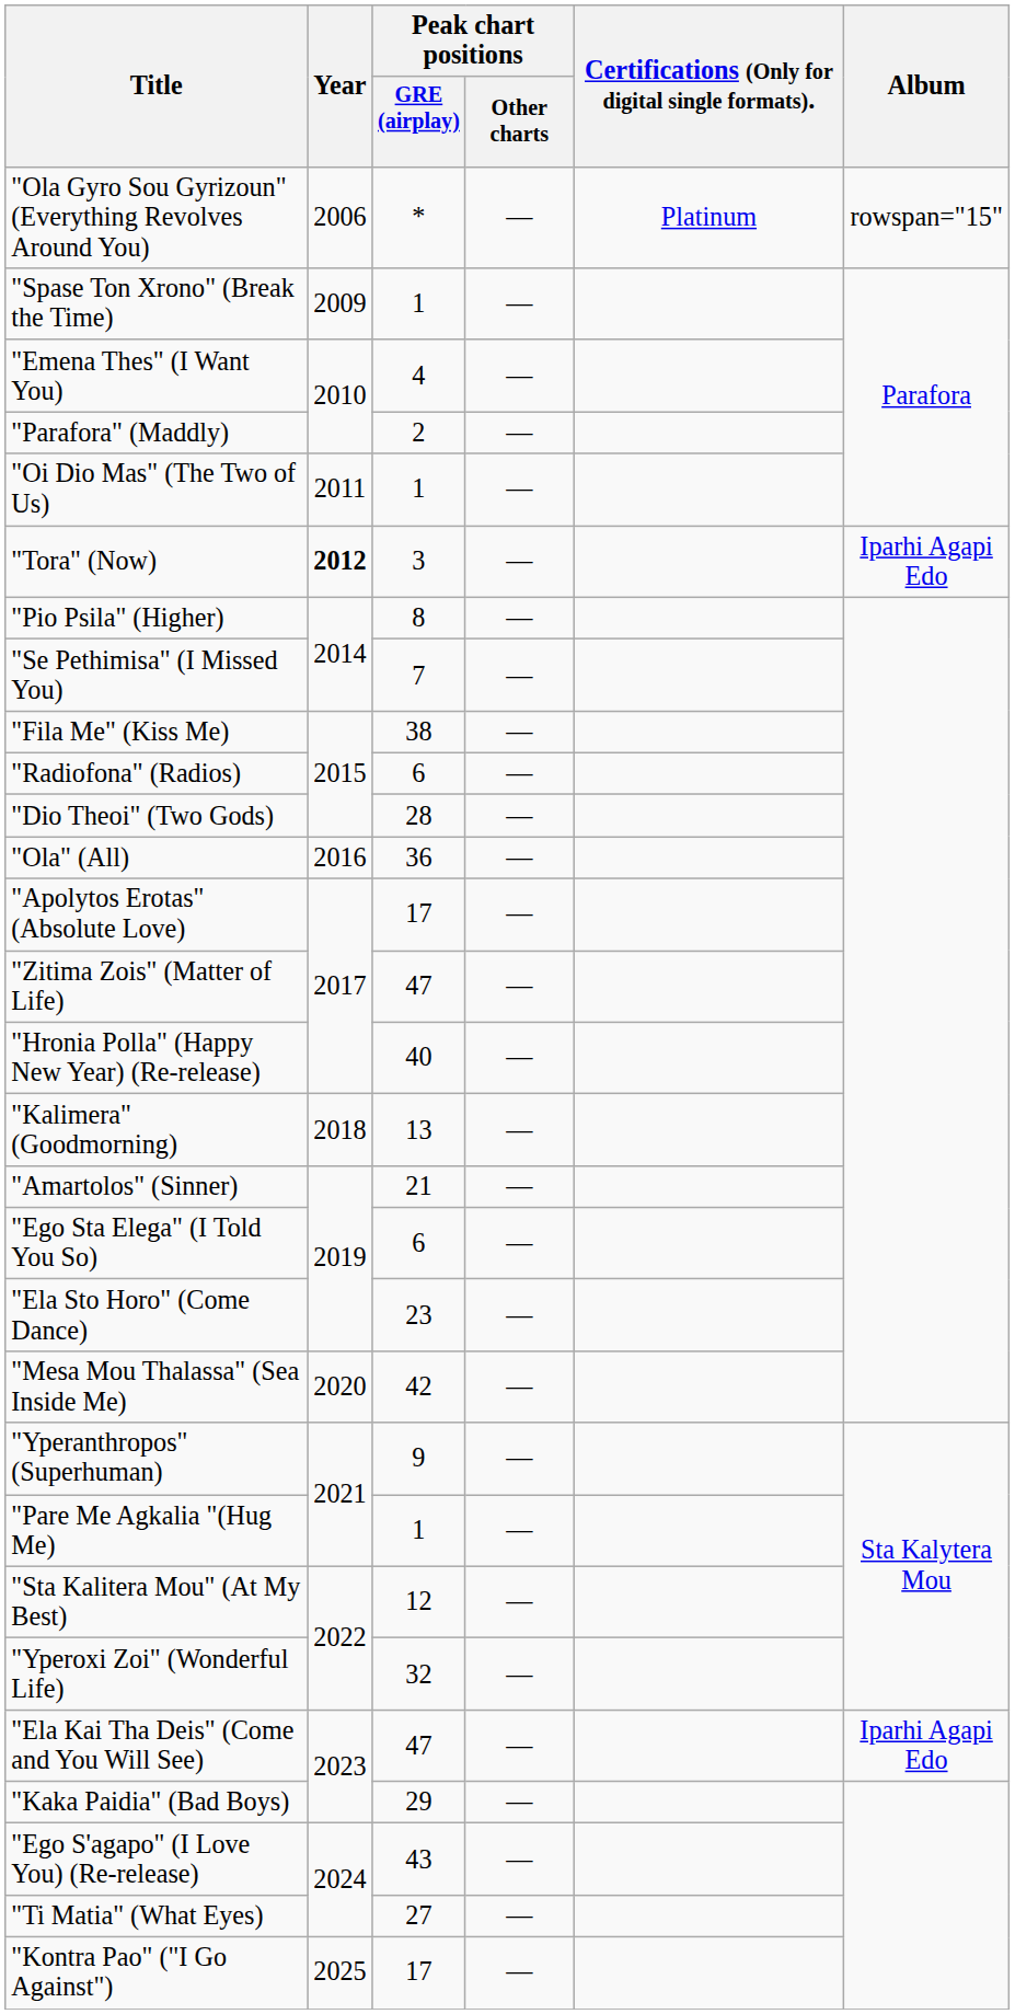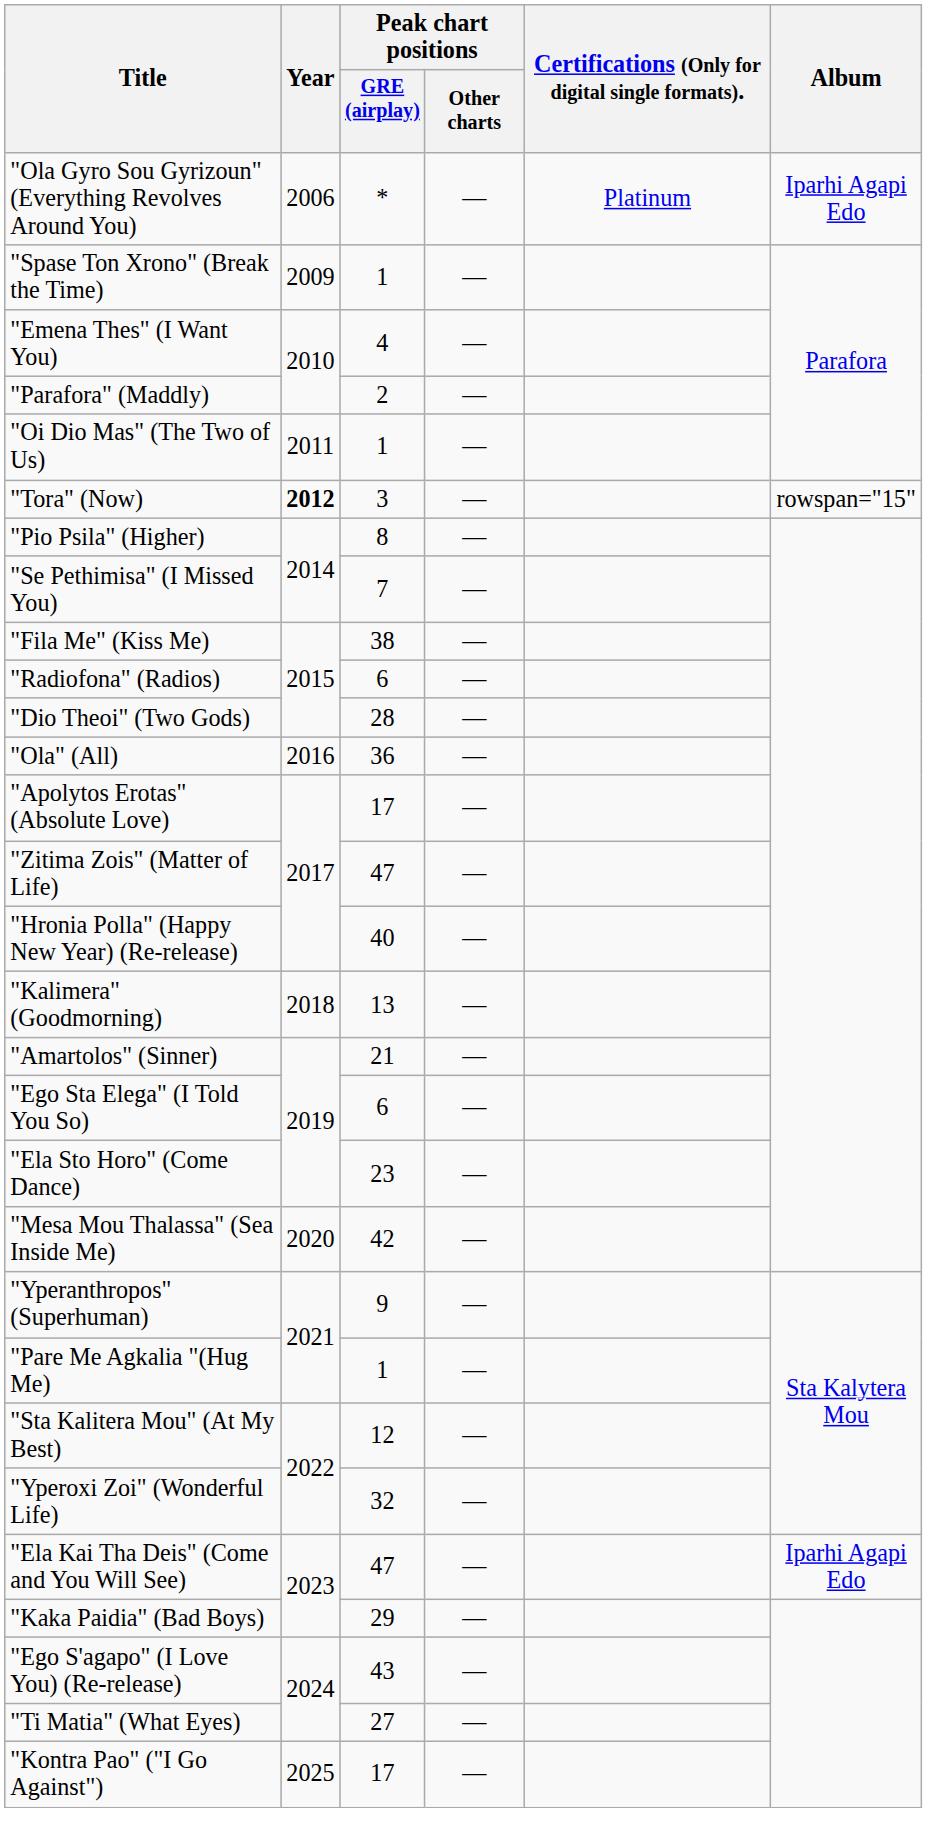"Ola Gyro Sou Gyrizoun" (Everything Revolves Around You) | Album: rowspan="15" -> Iparhi Agapi Edo
"Tora" (Now) | Album: Iparhi Agapi Edo -> rowspan="15"
